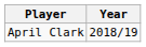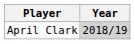April Clark | Year: no background -> lightgrey background
